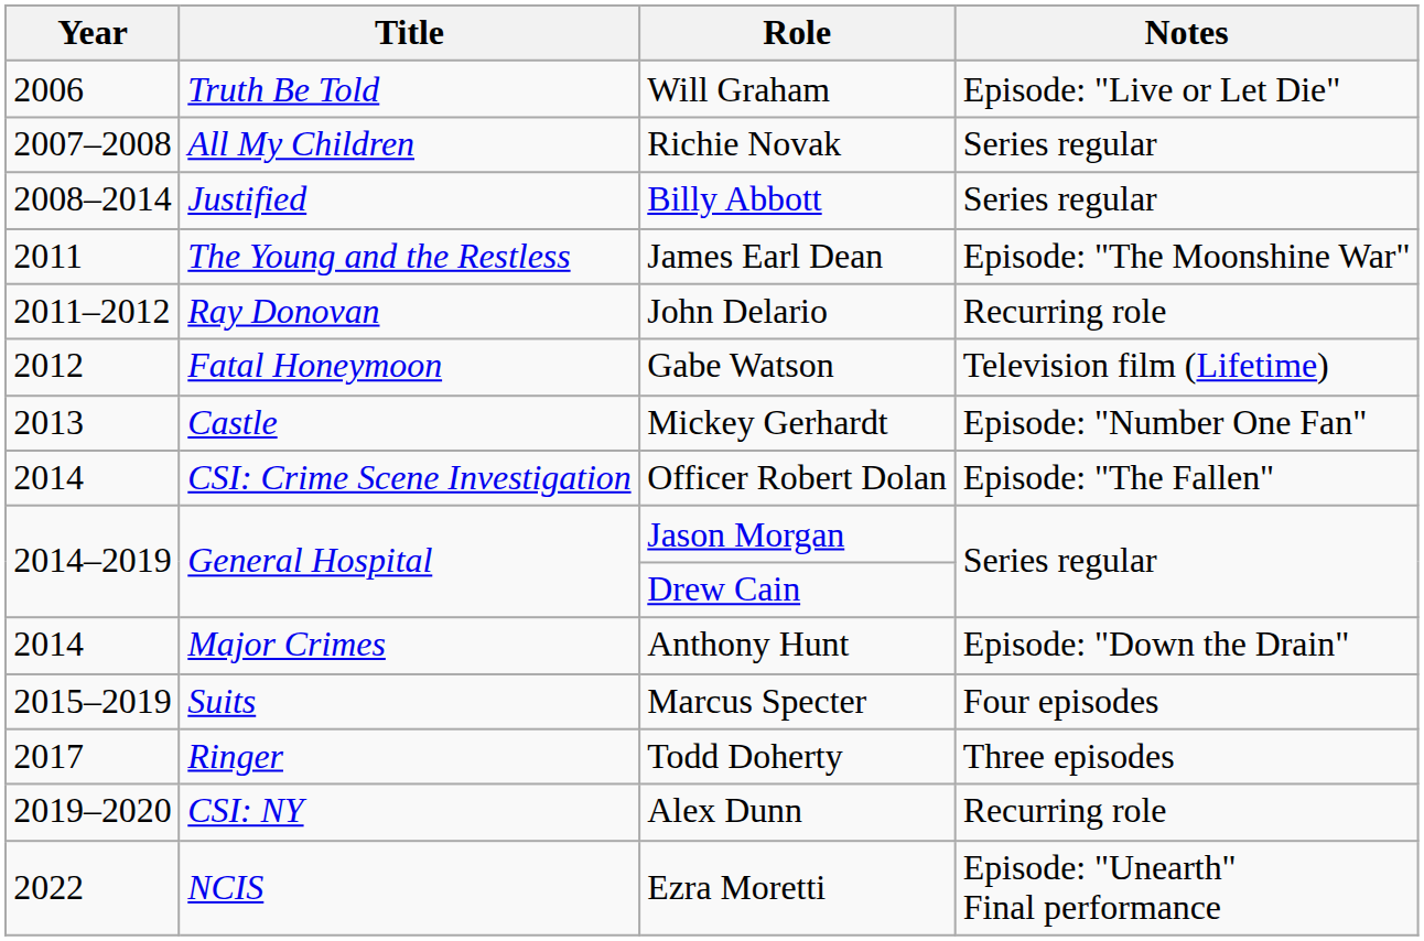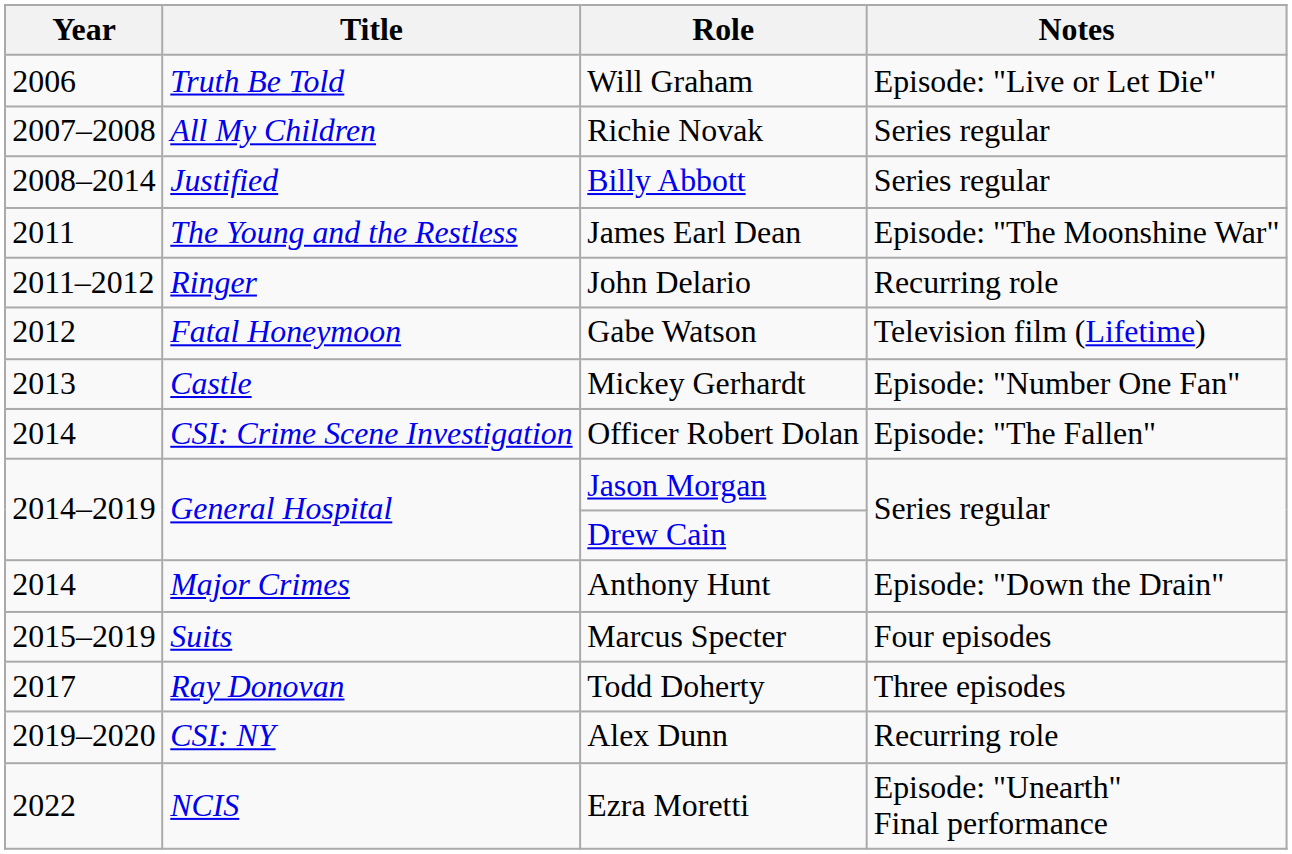John Delario | Title: Ray Donovan -> Ringer
Todd Doherty | Title: Ringer -> Ray Donovan
